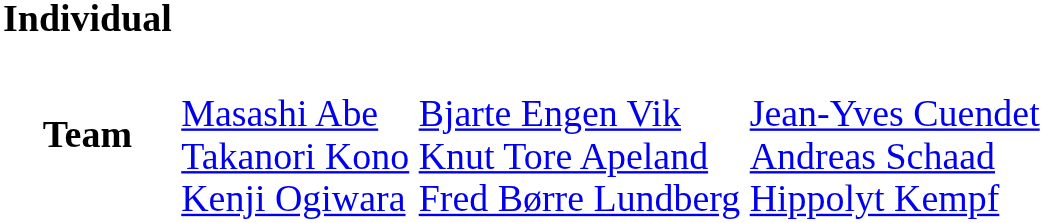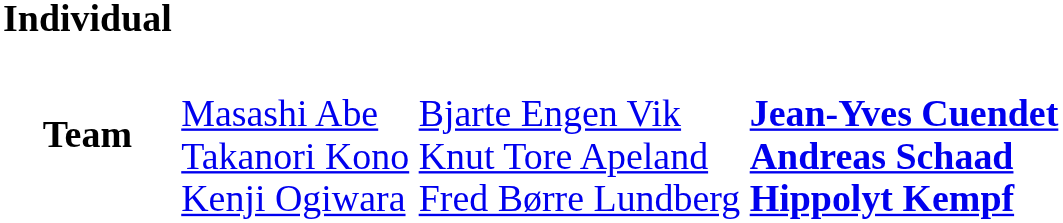Team | column 4: normal -> bold
